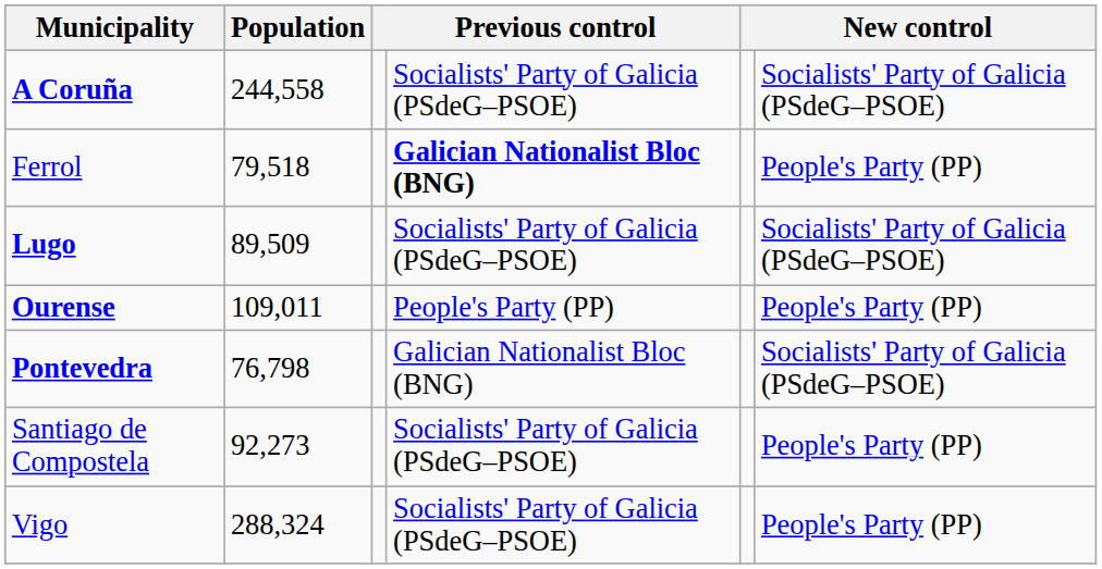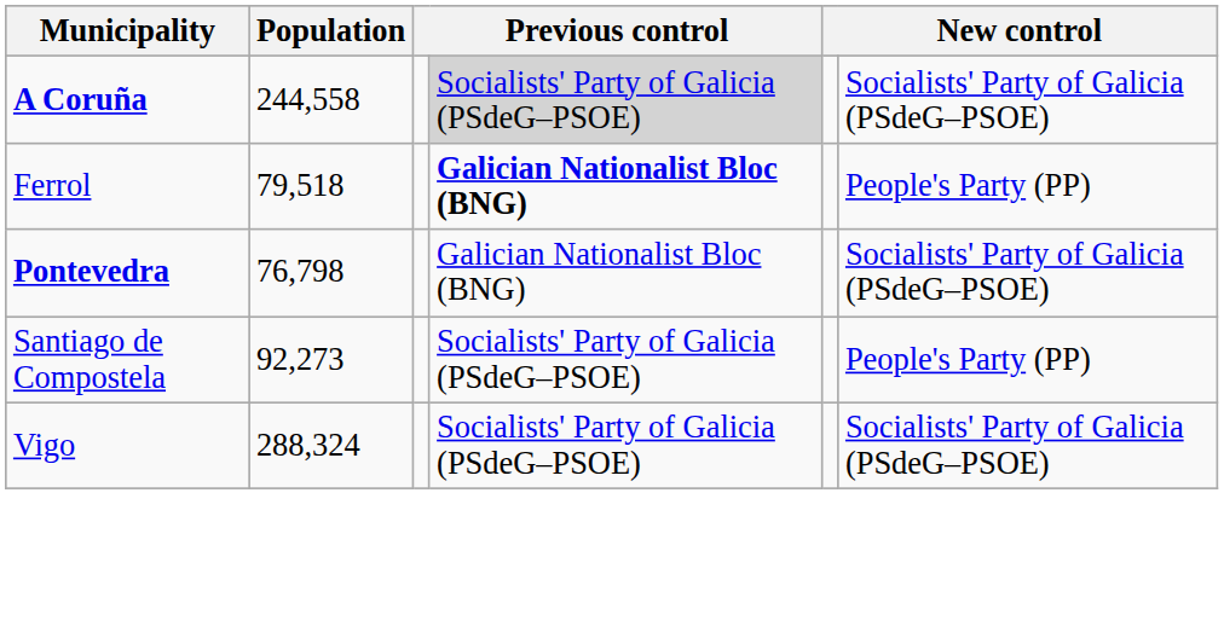A Coruña | column 4: no background -> lightgrey background
- row: Lugo | 89,509 | Socialists' Party of Galicia (PSdeG–PSOE) | Socialists' Party of Galicia (PSdeG–PSOE)
- row: Ourense | 109,011 | People's Party (PP) | People's Party (PP)
Vigo | column 6: People's Party (PP) -> Socialists' Party of Galicia (PSdeG–PSOE)
